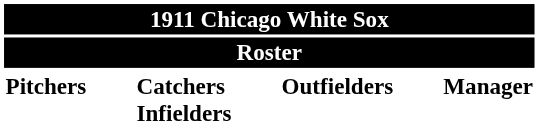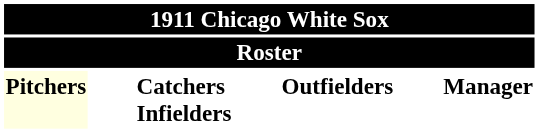Pitchers | column 1: no background -> lightyellow background
